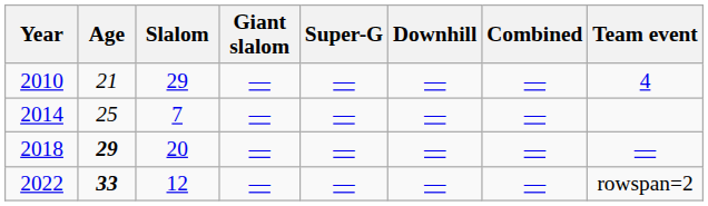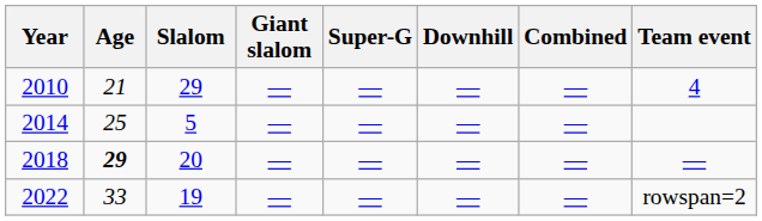2014 | Slalom: 7 -> 5
2022 | Age: bold -> normal
2022 | Slalom: 12 -> 19
